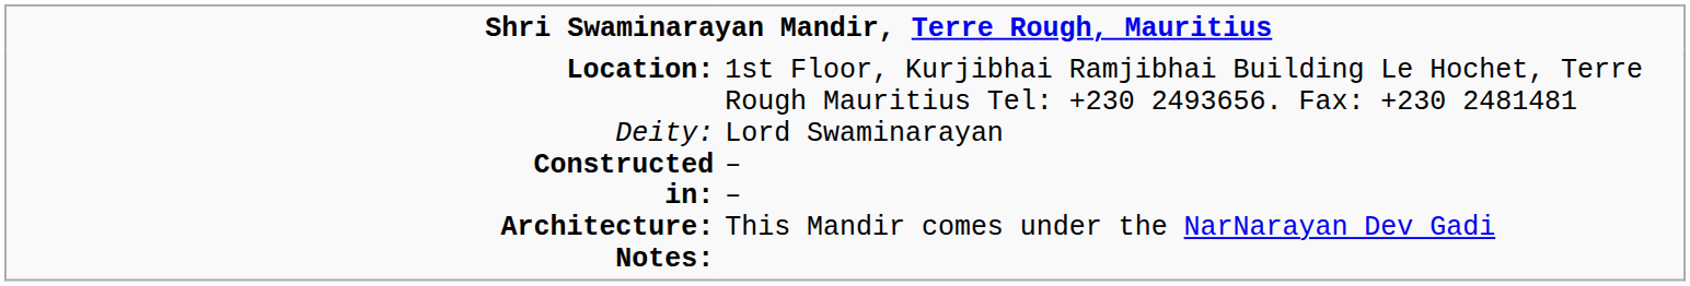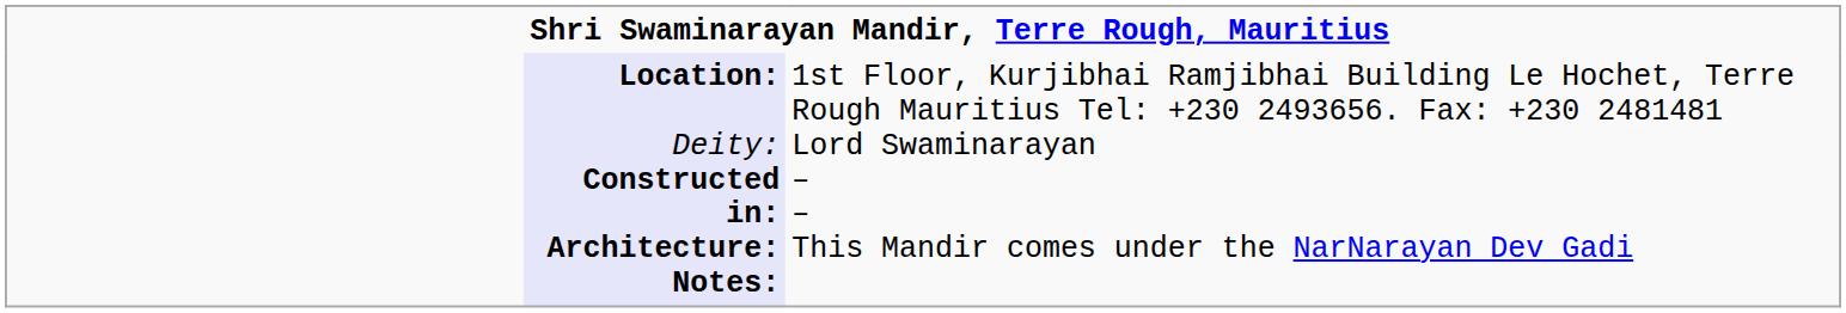Location: Deity: Constructed in: Architecture: Notes: | column 2: no background -> lavender background
